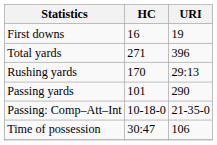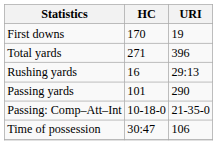First downs | HC: 16 -> 170
Rushing yards | HC: 170 -> 16
